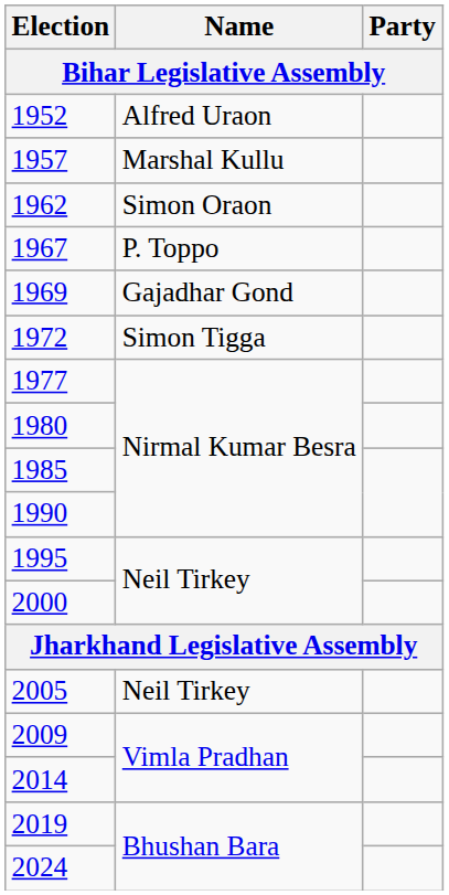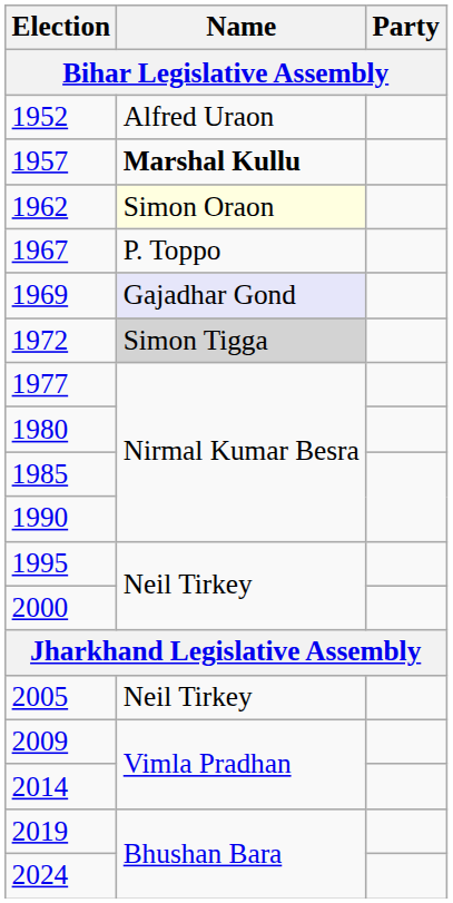1957 | Name: normal -> bold
1962 | Name: no background -> lightyellow background
1969 | Name: no background -> lavender background
1972 | Name: no background -> lightgrey background
